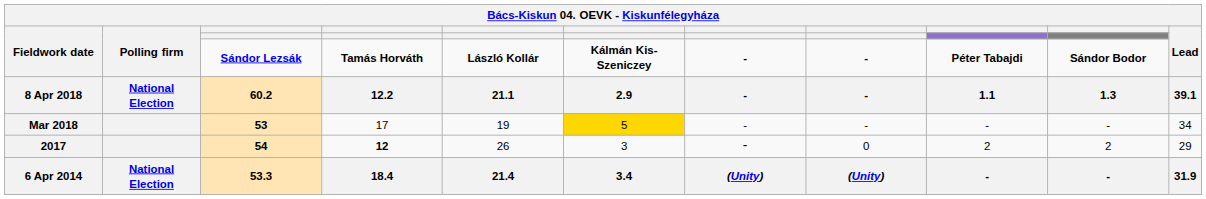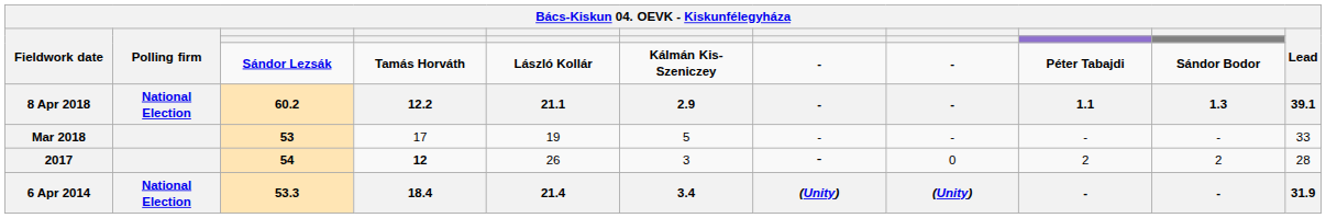Mar 2018 | column 6: gold background -> no background
Mar 2018 | Lead: 34 -> 33
2017 | Lead: 29 -> 28
